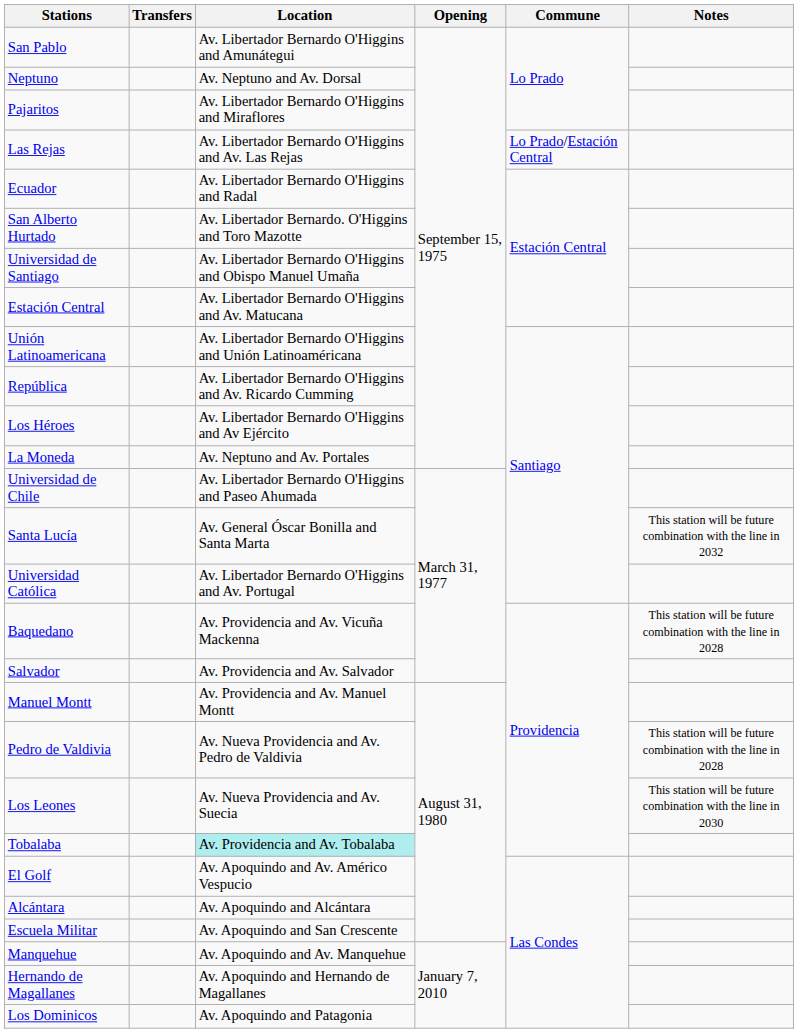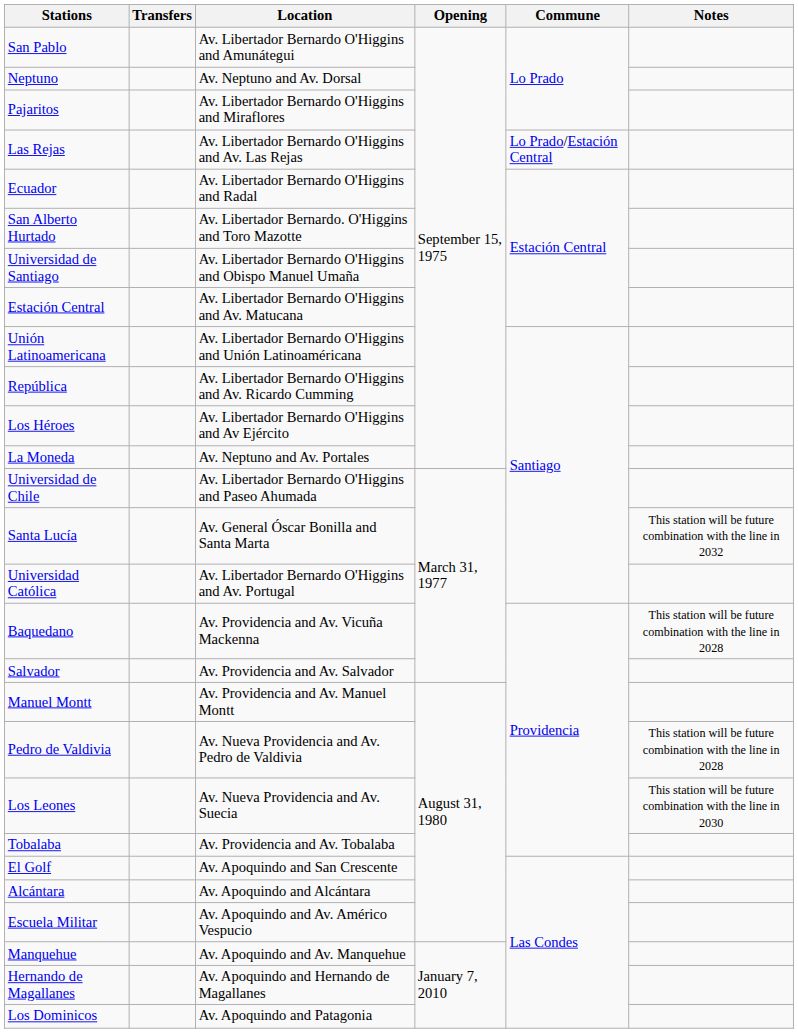Tobalaba | Location: paleturquoise background -> no background
El Golf | Location: Av. Apoquindo and Av. Américo Vespucio -> Av. Apoquindo and San Crescente
Escuela Militar | Location: Av. Apoquindo and San Crescente -> Av. Apoquindo and Av. Américo Vespucio
